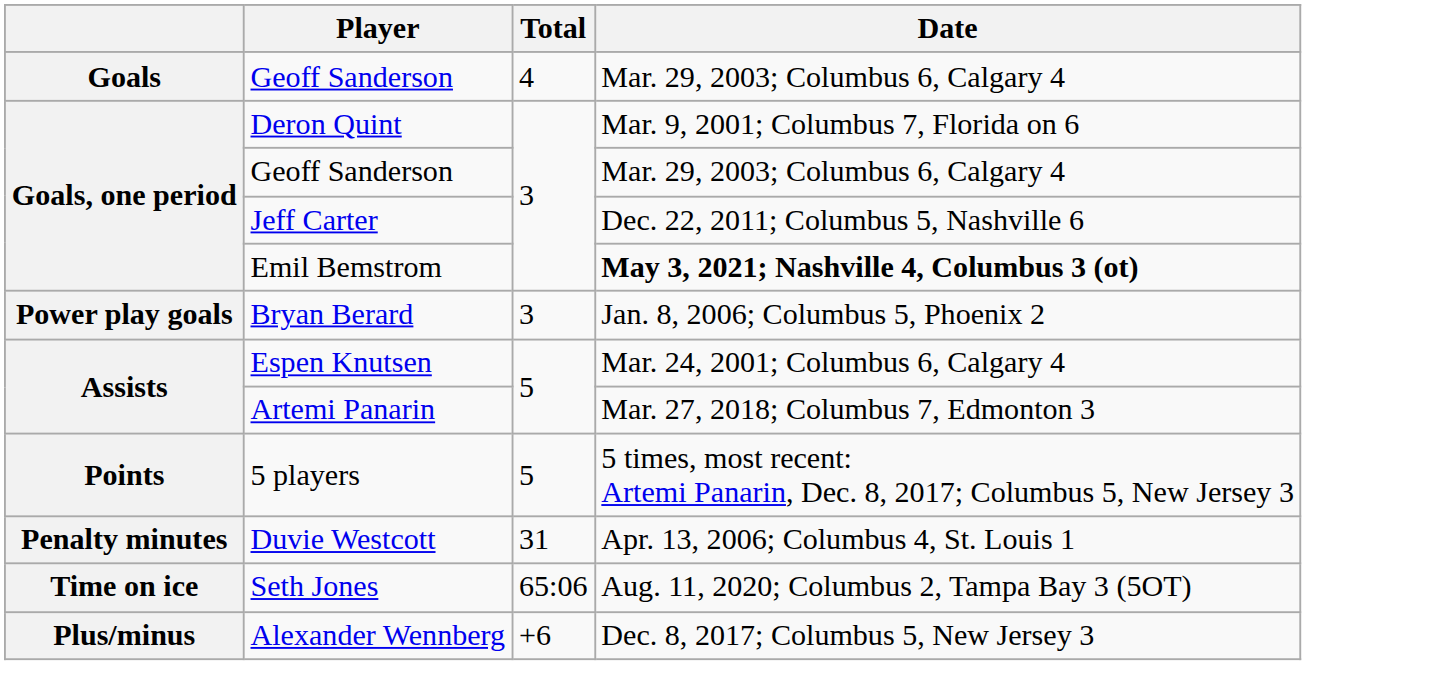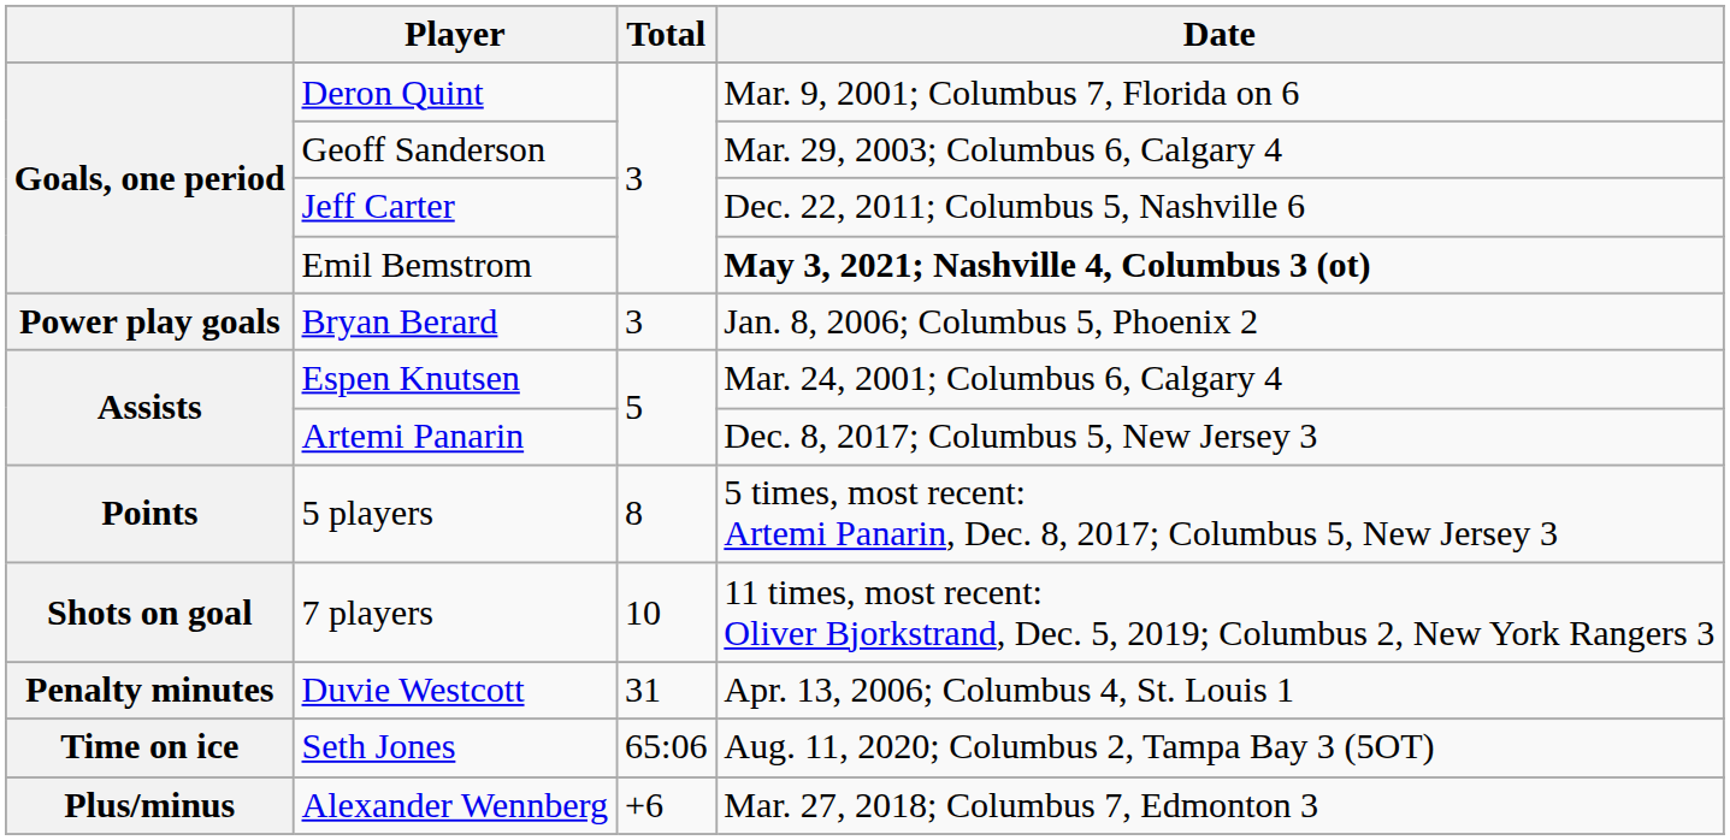- row: Goals | Geoff Sanderson | 4 | Mar. 29, 2003; Columbus 6, Calgary 4
Artemi Panarin | Date: Mar. 27, 2018; Columbus 7, Edmonton 3 -> Dec. 8, 2017; Columbus 5, New Jersey 3
5 players | Total: 5 -> 8
+ row: Shots on goal | 7 players | 10 | 11 times, most recent: Oliver Bjorkstrand, Dec. 5, 2019; Columbus 2, New York Rangers 3
Alexander Wennberg | Date: Dec. 8, 2017; Columbus 5, New Jersey 3 -> Mar. 27, 2018; Columbus 7, Edmonton 3
